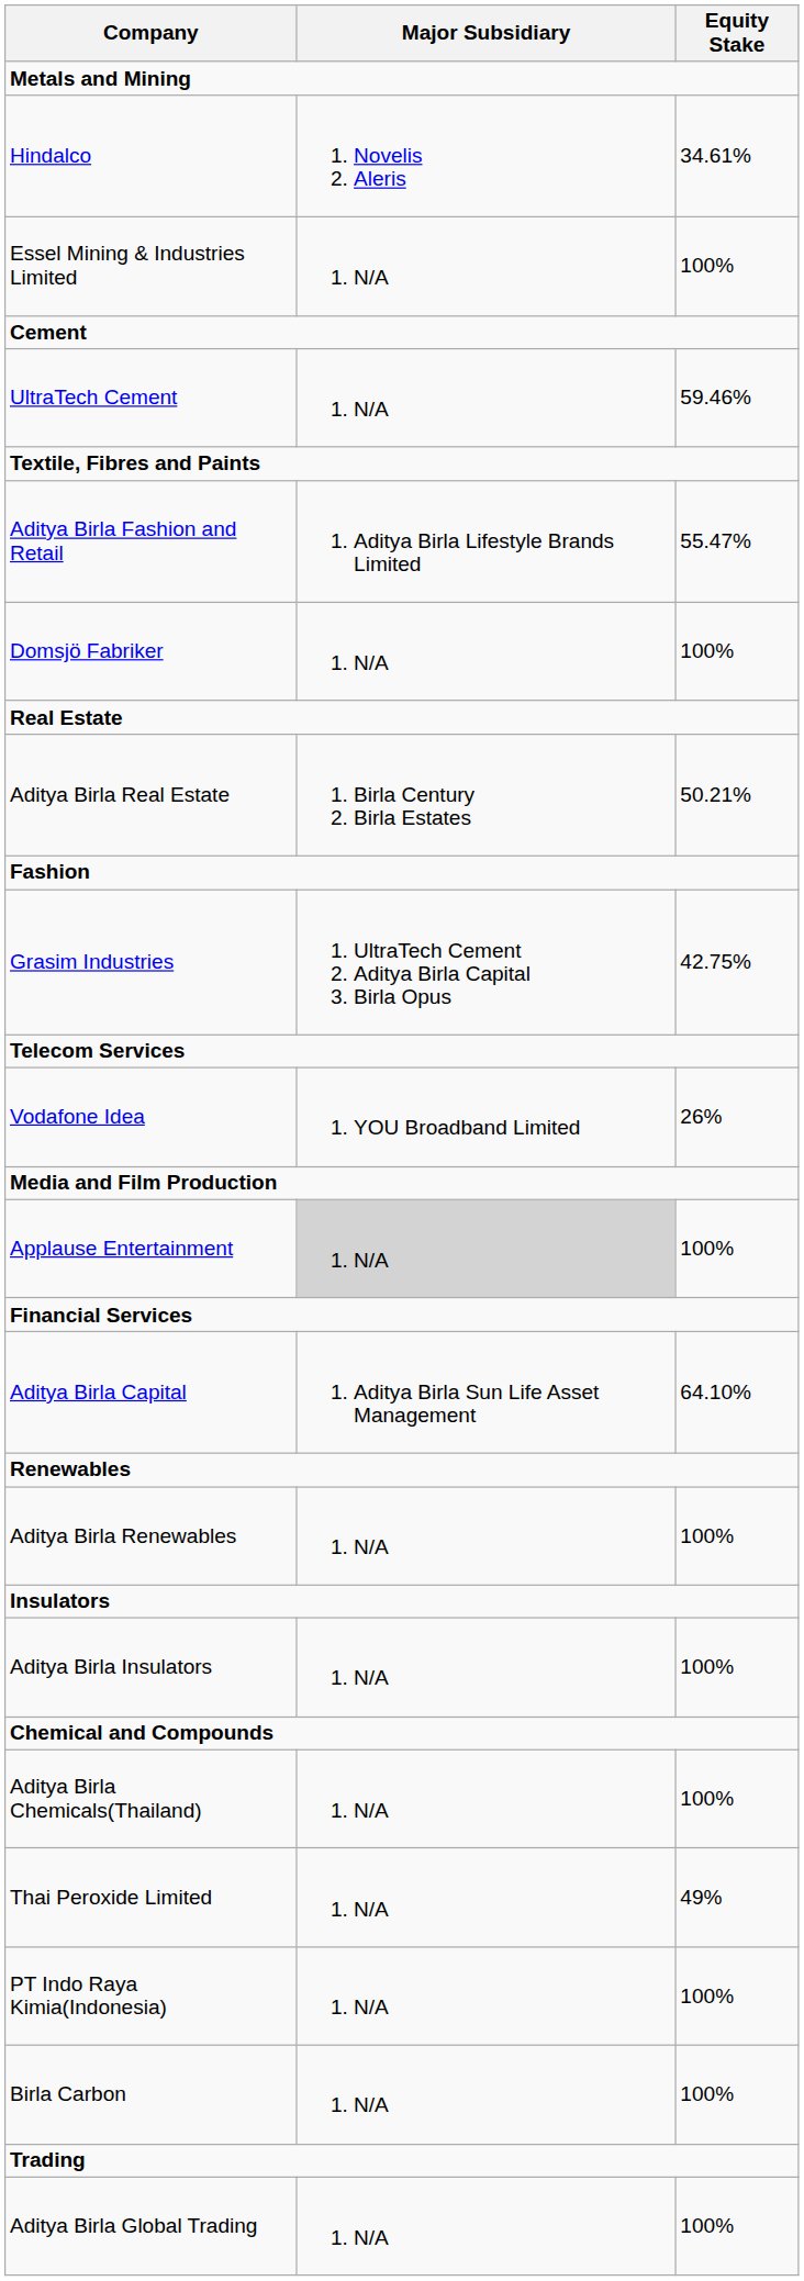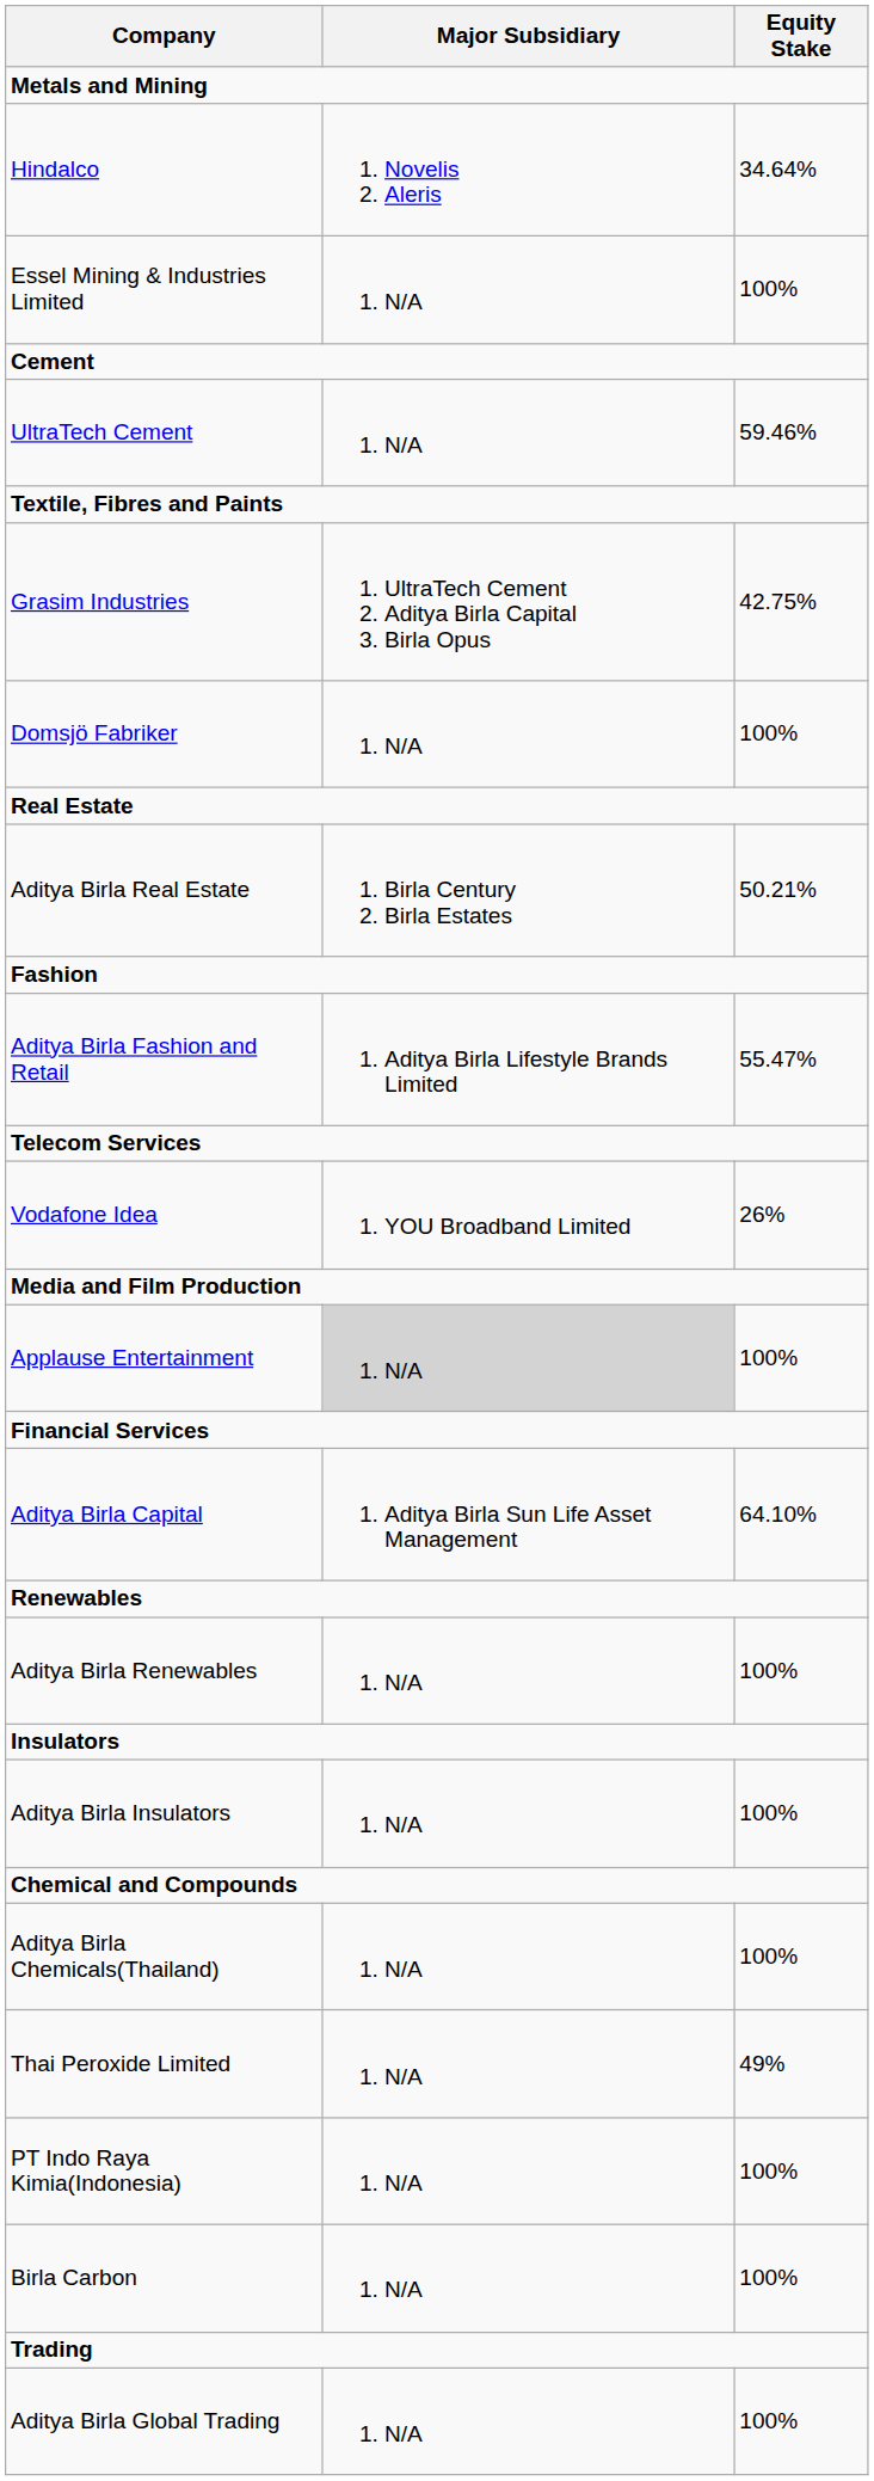Hindalco | Equity Stake: 34.61% -> 34.64%
rows swapped: Grasim Industries <-> Aditya Birla Fashion and Retail
